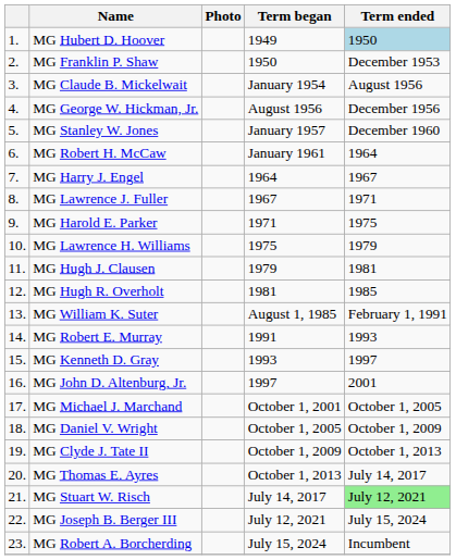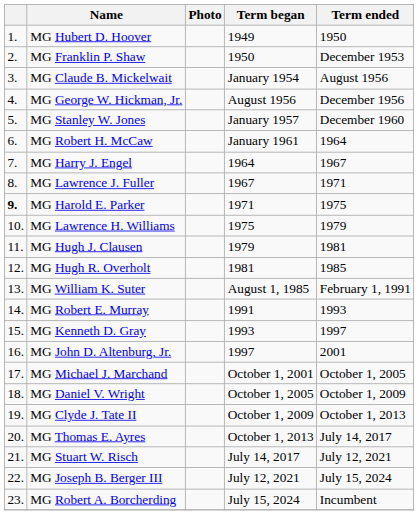MG Hubert D. Hoover | Term ended: lightblue background -> no background
MG Harold E. Parker | column 1: normal -> bold
MG Stuart W. Risch | Term ended: lightgreen background -> no background
